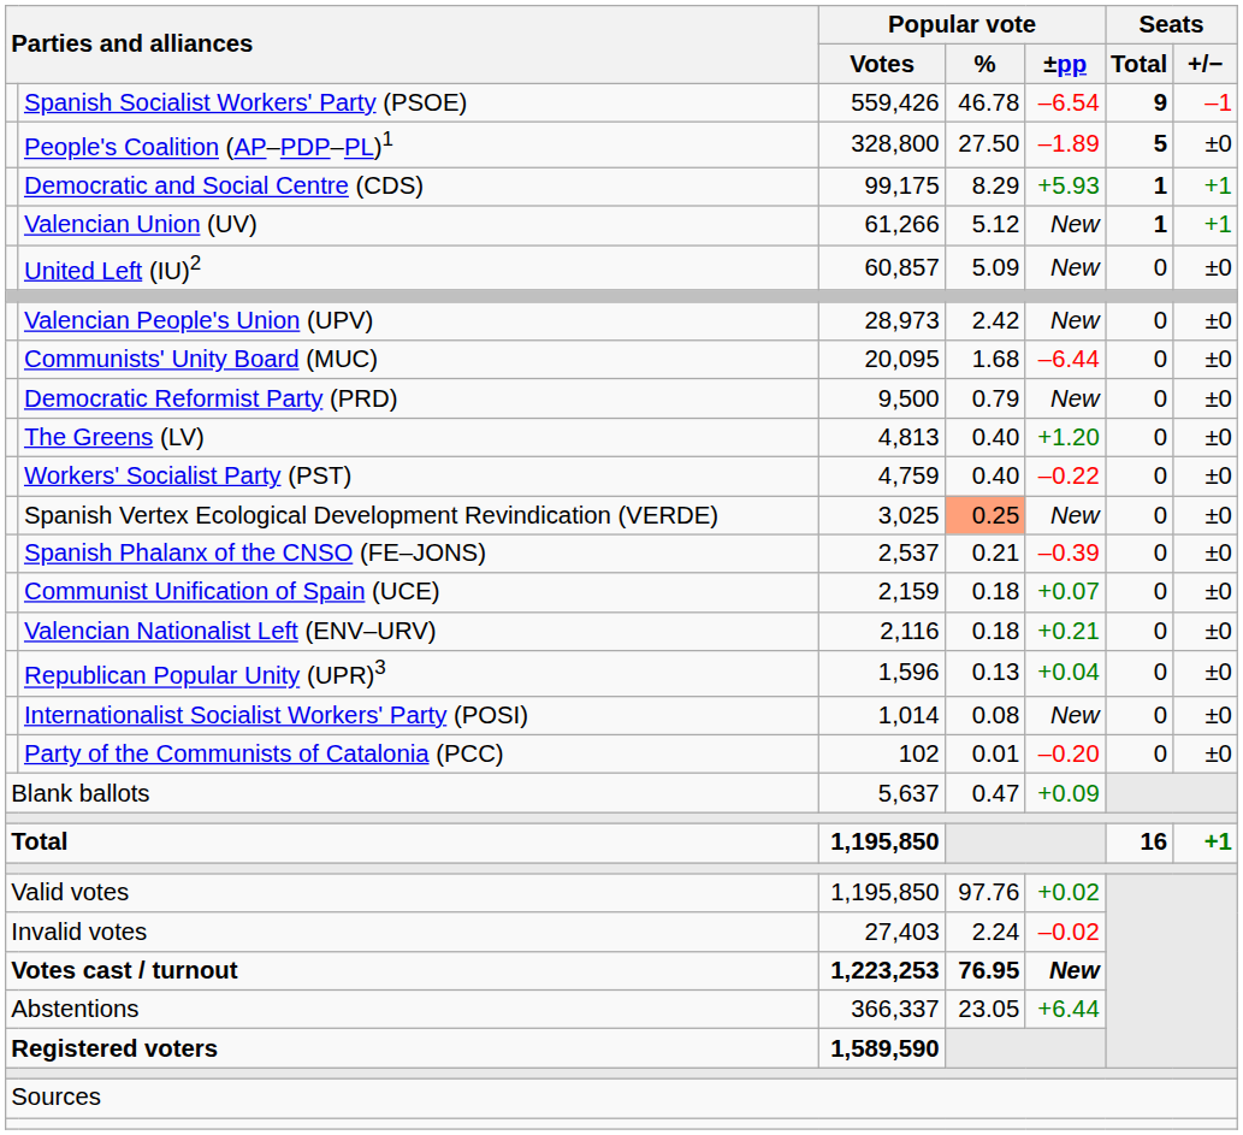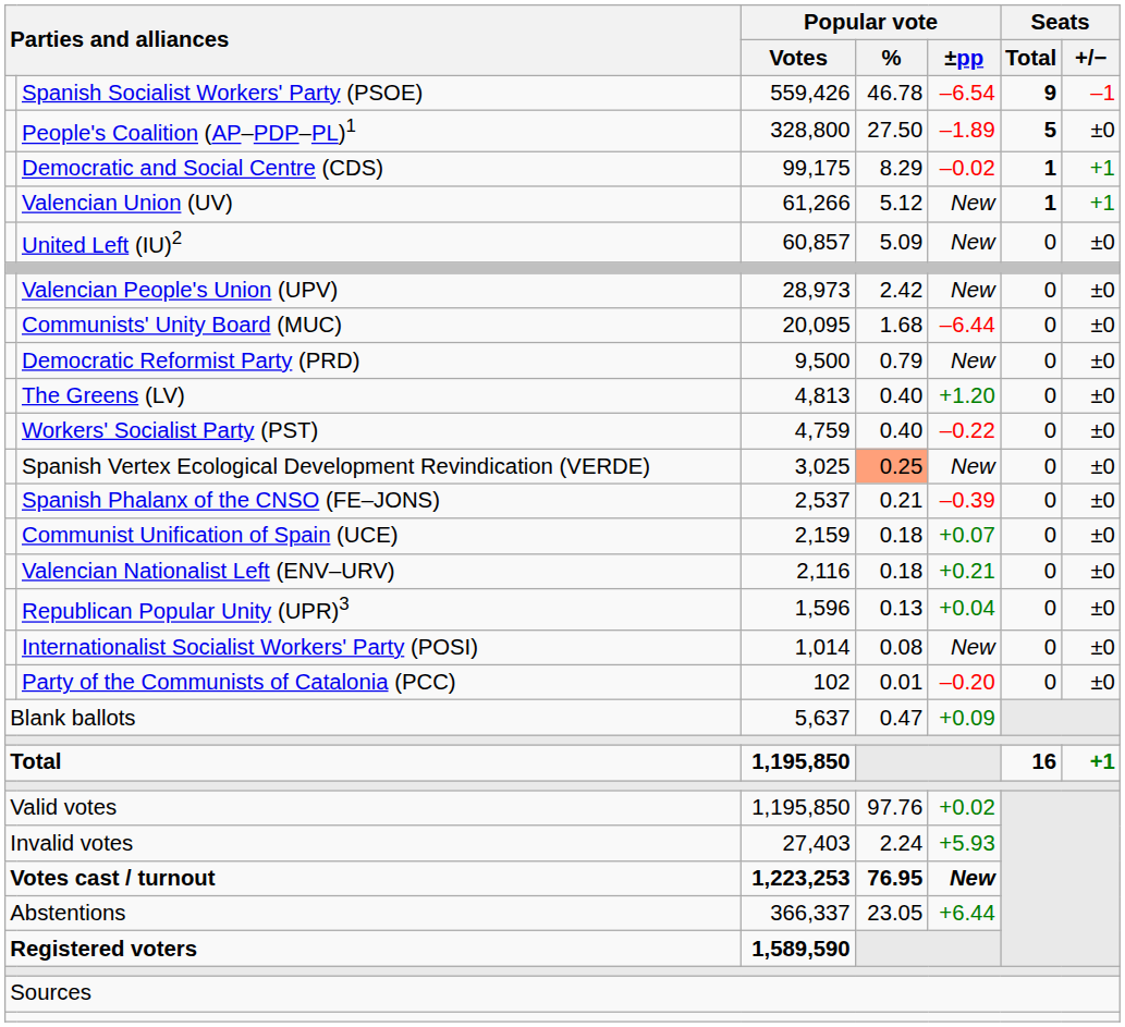Democratic and Social Centre (CDS) | Popular vote / ±pp: +5.93 -> –0.02
Invalid votes | Popular vote / ±pp: –0.02 -> +5.93
